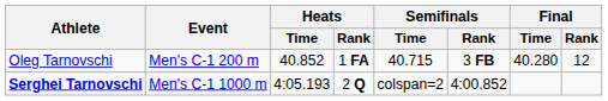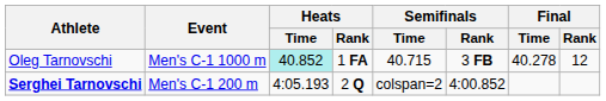Oleg Tarnovschi | Event: Men's C-1 200 m -> Men's C-1 1000 m
Oleg Tarnovschi | Heats / Time: no background -> paleturquoise background
Oleg Tarnovschi | Final / Time: 40.280 -> 40.278
Serghei Tarnovschi | Event: Men's C-1 1000 m -> Men's C-1 200 m
